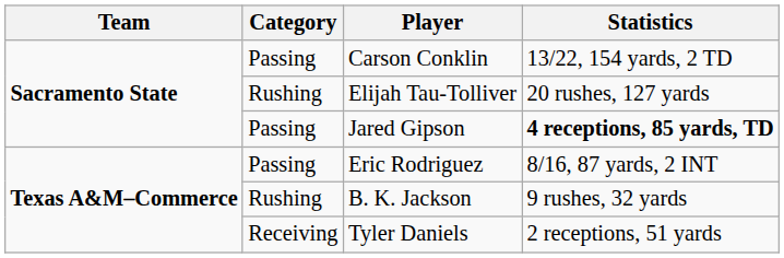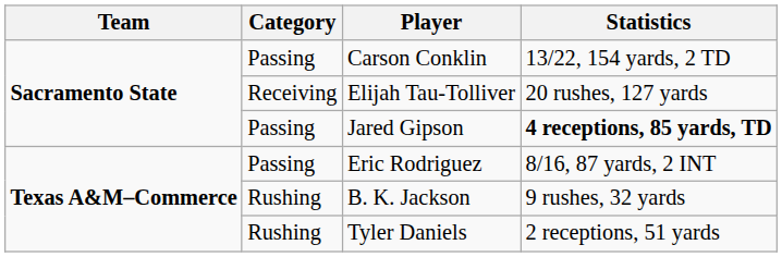Elijah Tau-Tolliver | Category: Rushing -> Receiving
Tyler Daniels | Category: Receiving -> Rushing
